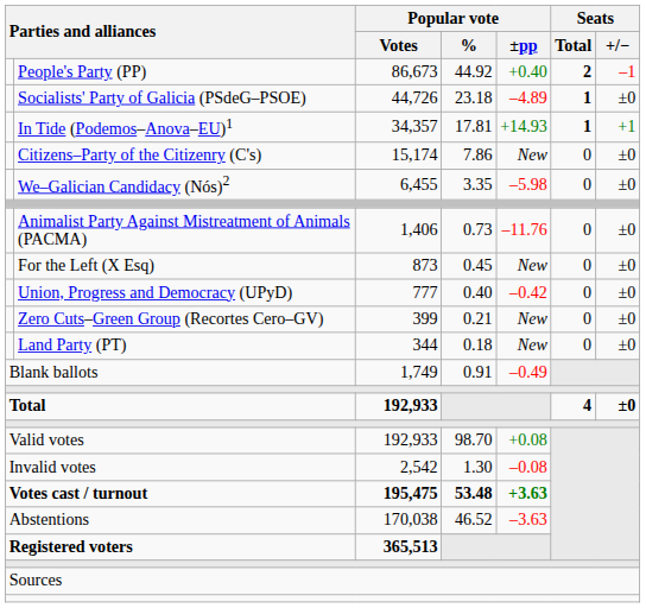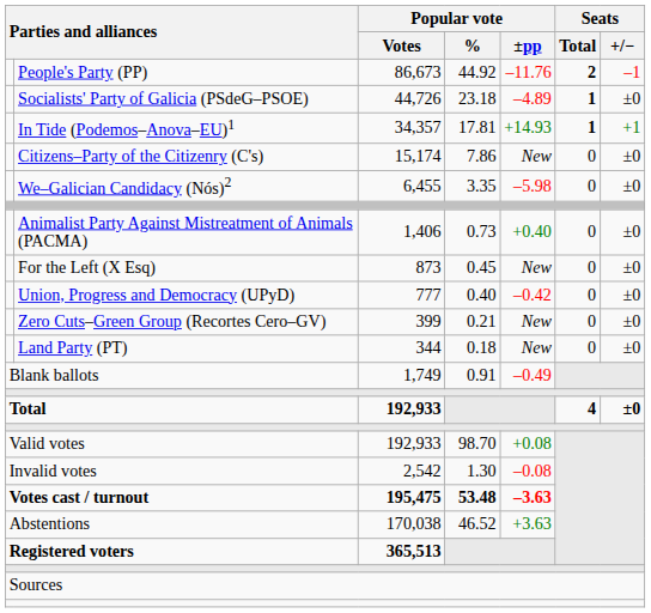People's Party (PP) | Popular vote / ±pp: +0.40 -> –11.76
Animalist Party Against Mistreatment of Animals (PACMA) | Popular vote / ±pp: –11.76 -> +0.40
Votes cast / turnout | Popular vote / ±pp: +3.63 -> –3.63
Abstentions | Popular vote / ±pp: –3.63 -> +3.63
